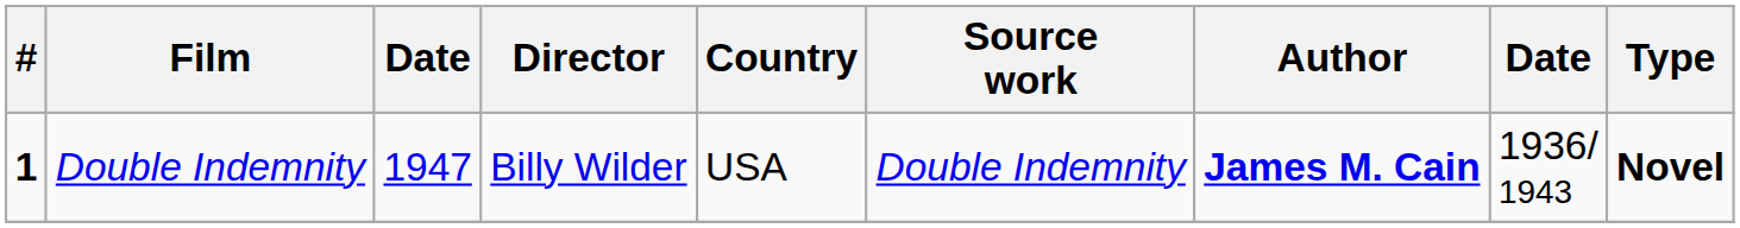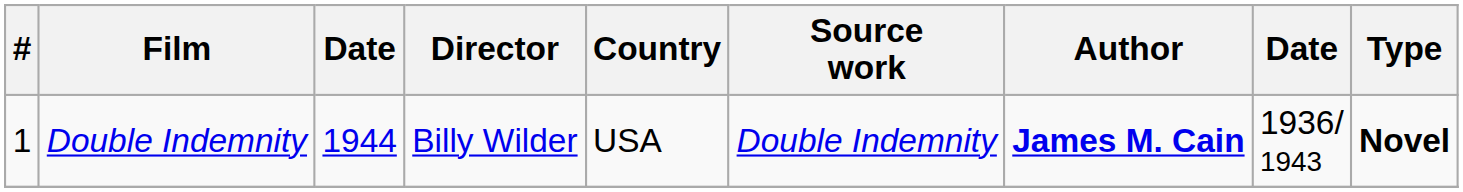row 2 | #: bold -> normal
row 2 | column 3: 1947 -> 1944
